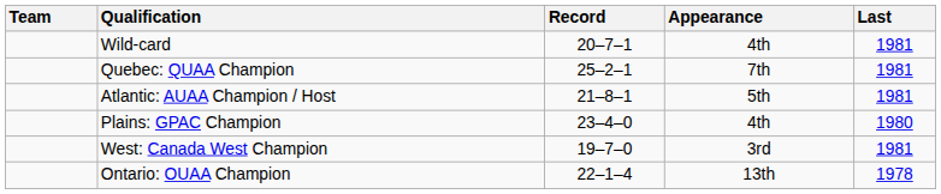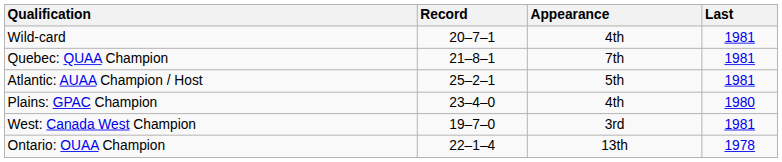- column: Team
Quebec: QUAA Champion | Record: 25–2–1 -> 21–8–1
Atlantic: AUAA Champion / Host | Record: 21–8–1 -> 25–2–1
